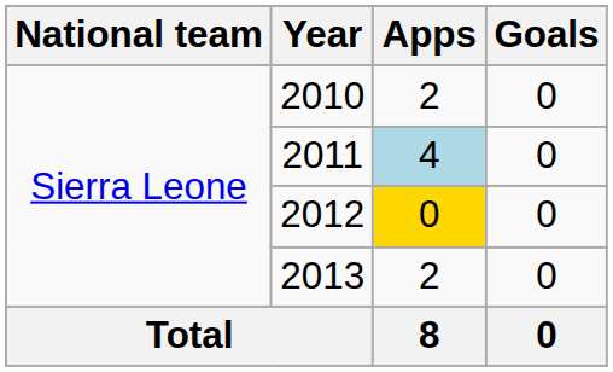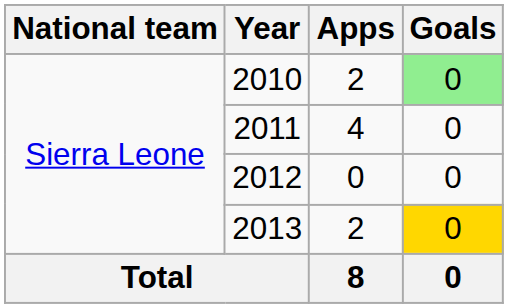2010 | Goals: no background -> lightgreen background
2011 | Apps: lightblue background -> no background
2012 | Apps: gold background -> no background
2013 | Goals: no background -> gold background
